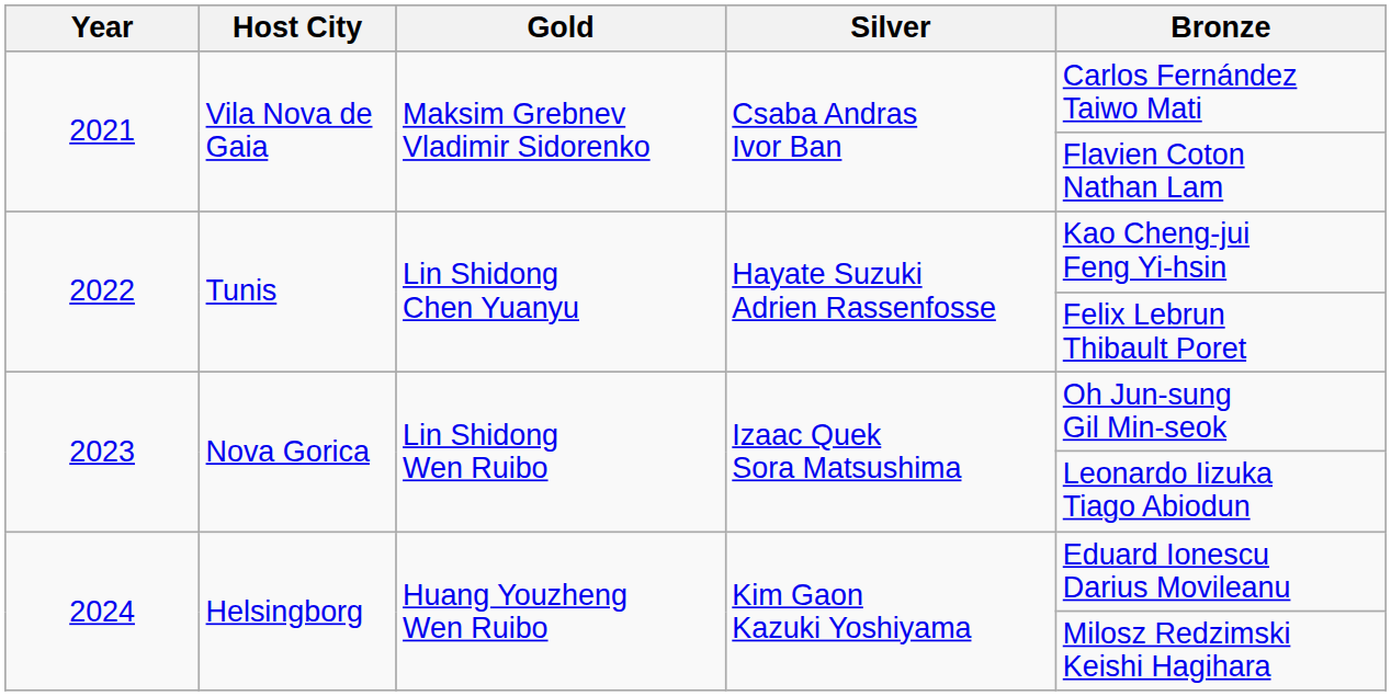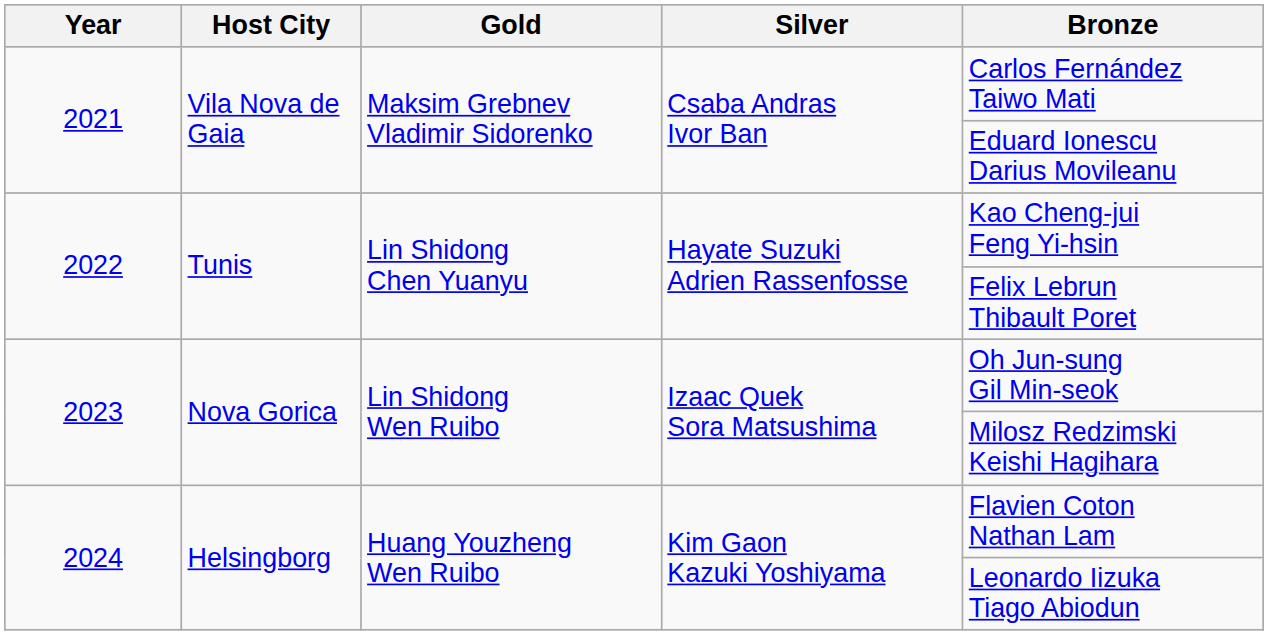row 3 | Bronze: Flavien Coton Nathan Lam -> Eduard Ionescu Darius Movileanu
row 7 | Bronze: Leonardo Iizuka Tiago Abiodun -> Milosz Redzimski Keishi Hagihara
row 8 | Bronze: Eduard Ionescu Darius Movileanu -> Flavien Coton Nathan Lam
row 9 | Bronze: Milosz Redzimski Keishi Hagihara -> Leonardo Iizuka Tiago Abiodun
